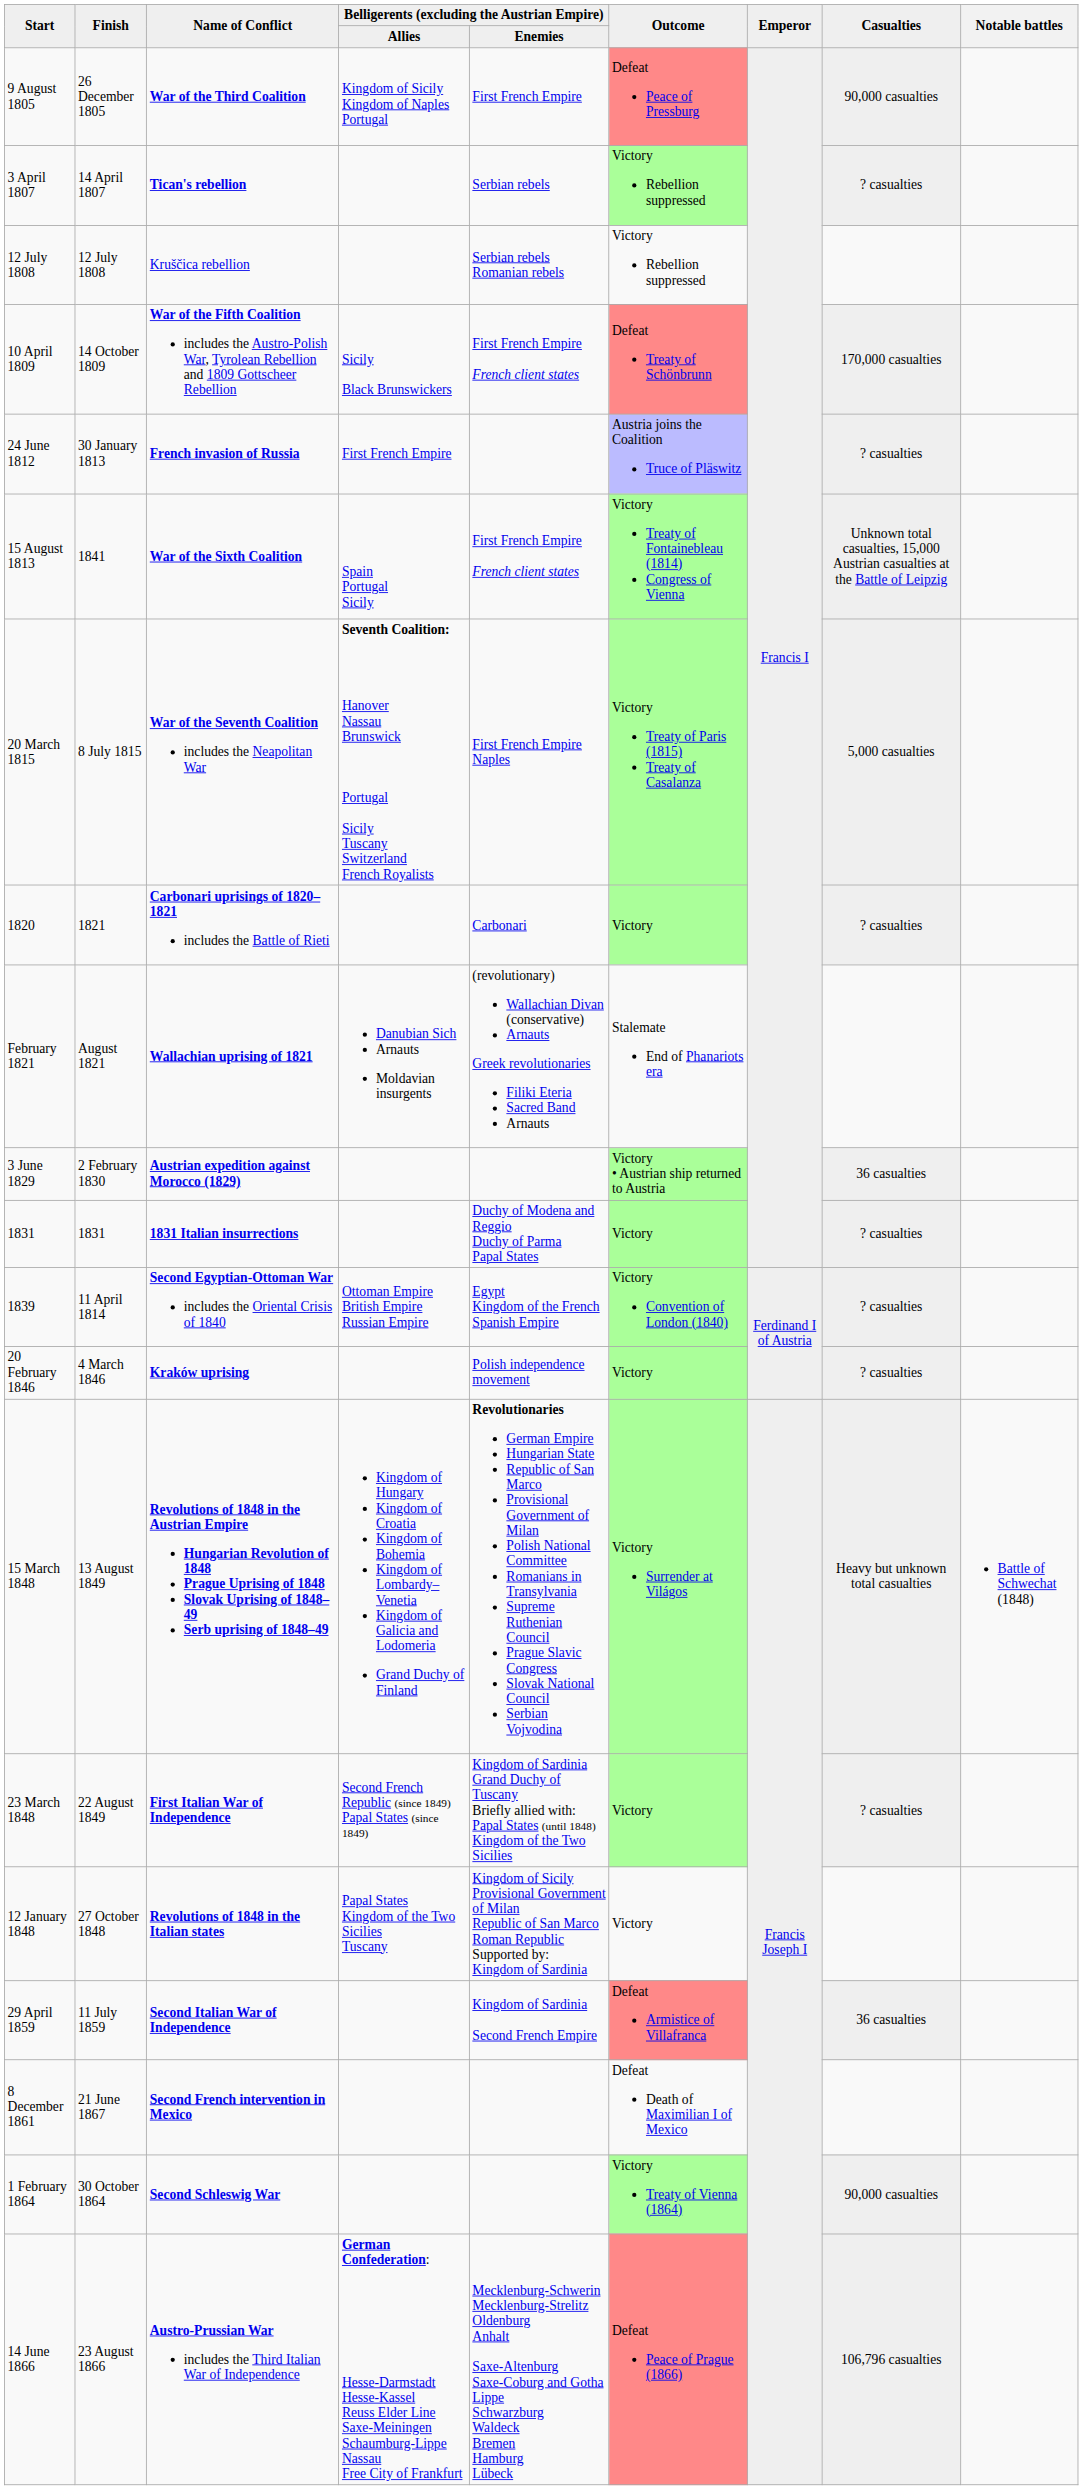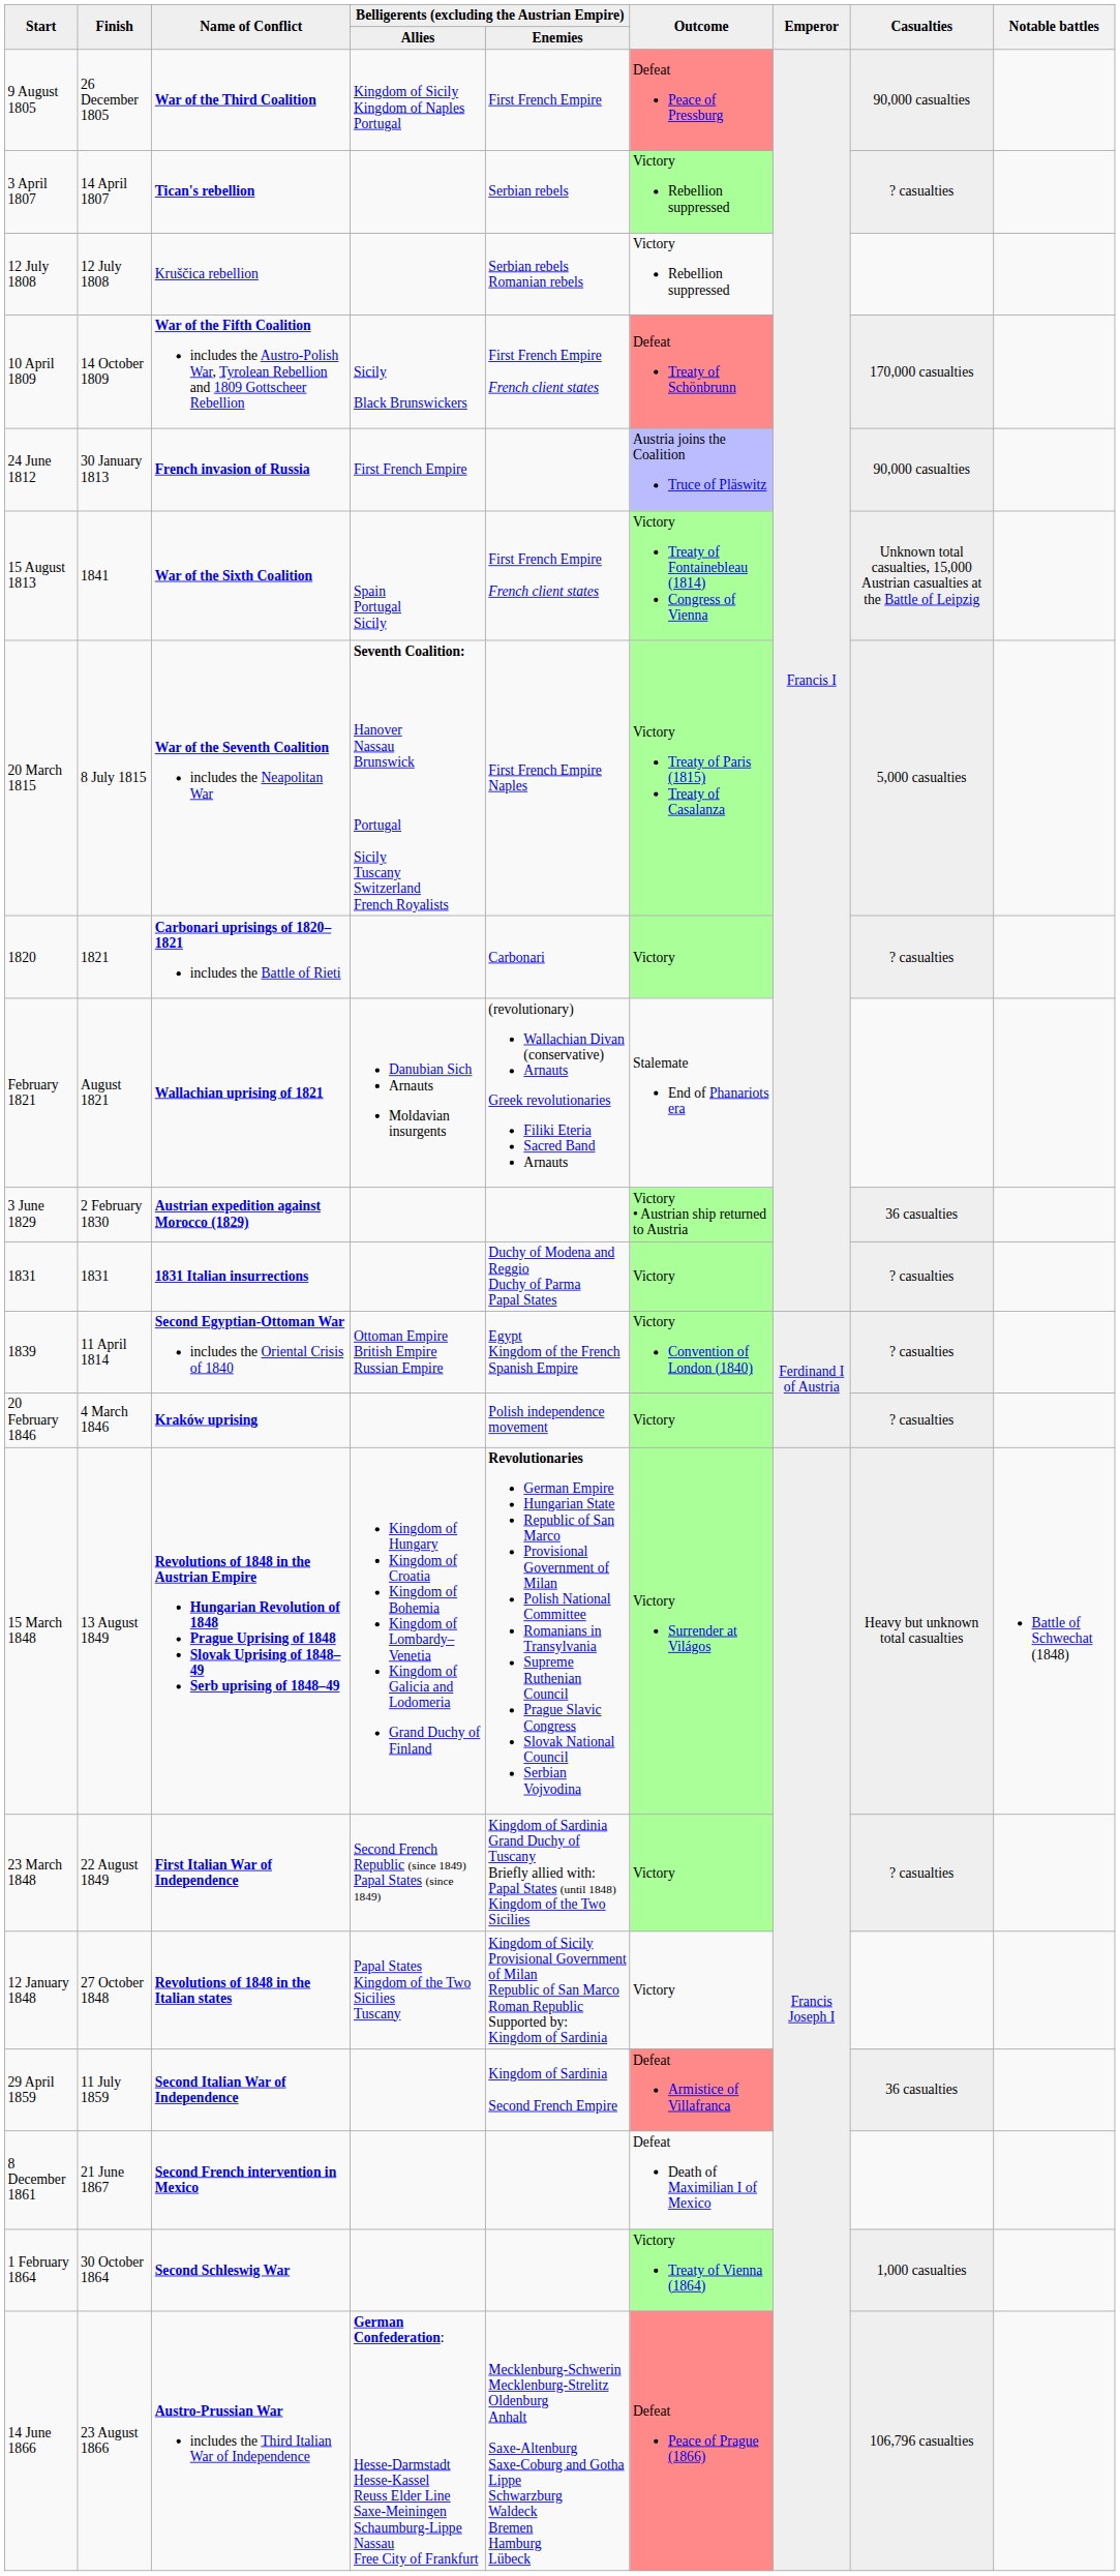24 June 1812 | Casualties: ? casualties -> 90,000 casualties
1 February 1864 | Casualties: 90,000 casualties -> 1,000 casualties
